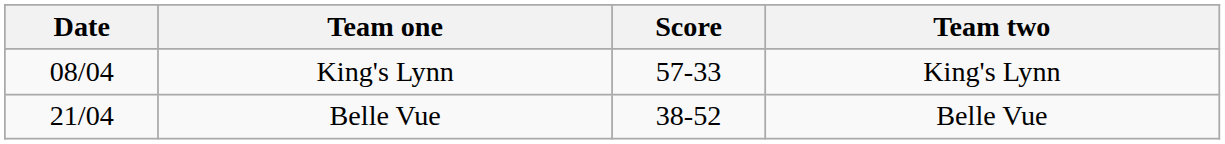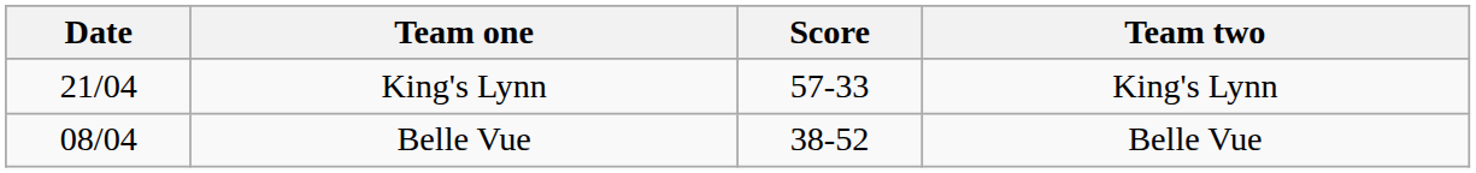row 2 | Date: 08/04 -> 21/04
row 3 | Date: 21/04 -> 08/04
